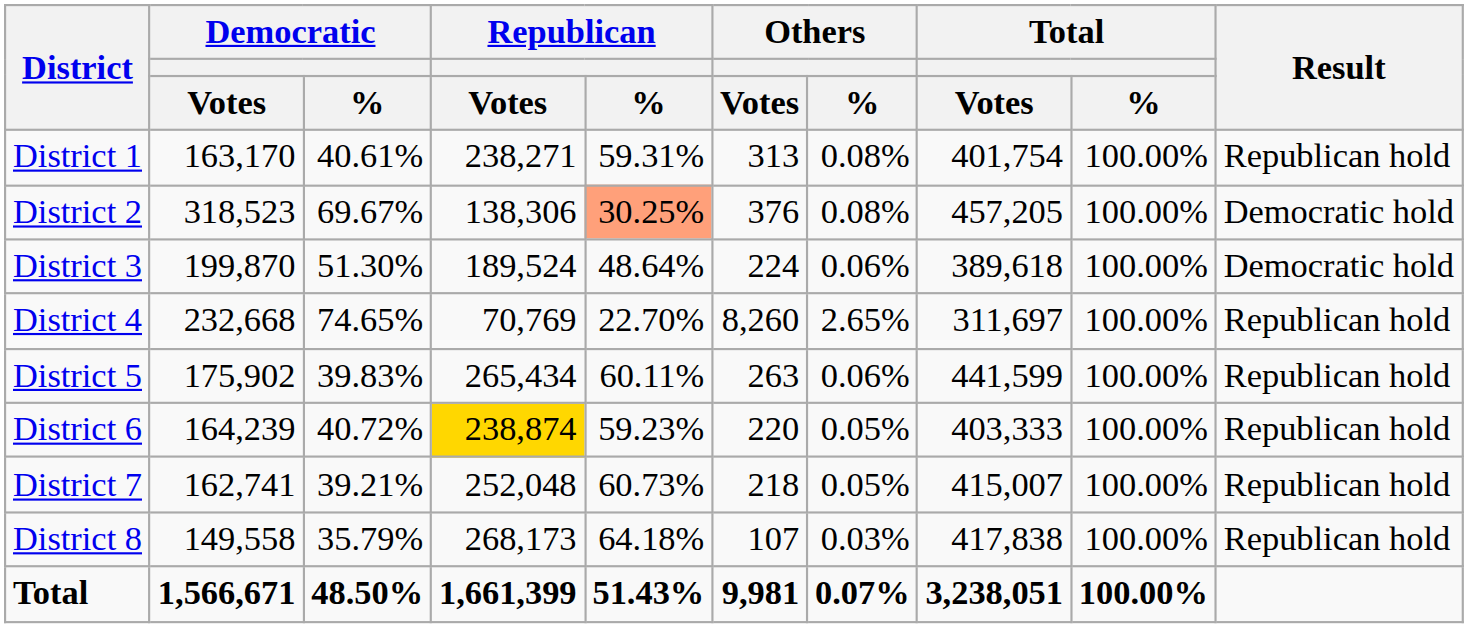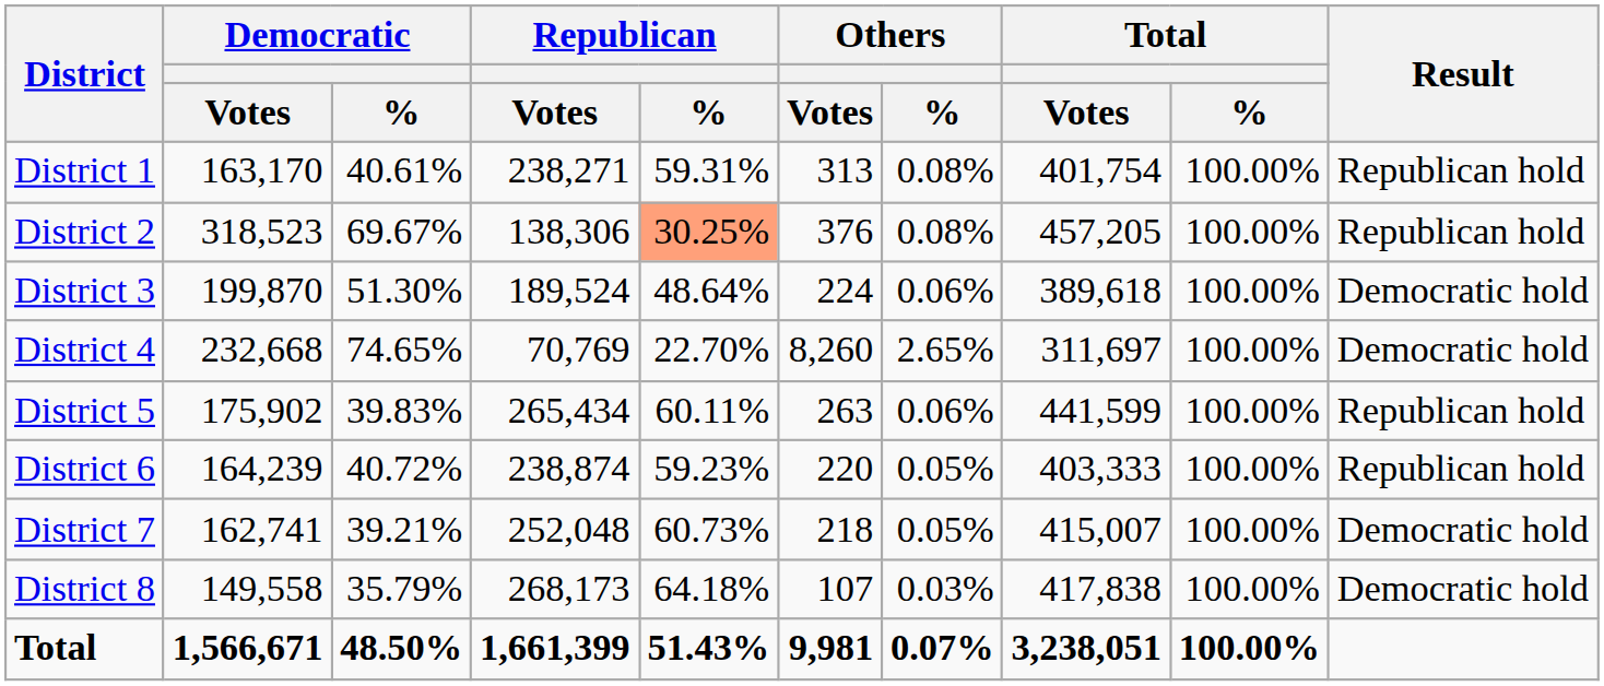District 2 | Result: Democratic hold -> Republican hold
District 4 | Result: Republican hold -> Democratic hold
District 6 | Republican / Votes: gold background -> no background
District 7 | Result: Republican hold -> Democratic hold
District 8 | Result: Republican hold -> Democratic hold
